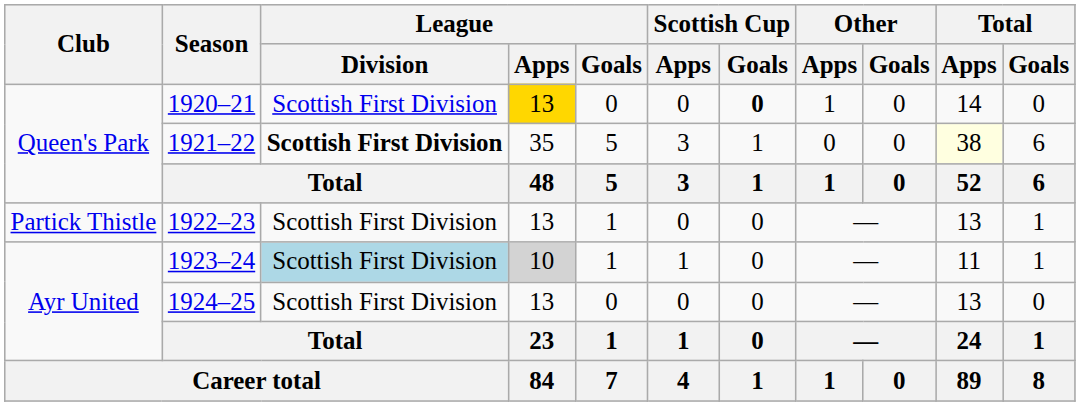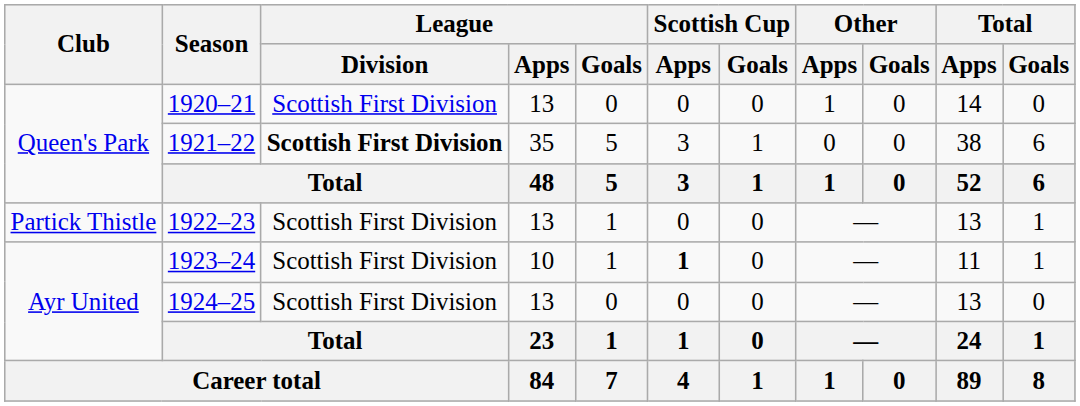1920–21 | League / Apps: gold background -> no background
1920–21 | Scottish Cup / Goals: bold -> normal
1921–22 | Total / Apps: lightyellow background -> no background
1923–24 | League / Division: lightblue background -> no background
1923–24 | League / Apps: lightgrey background -> no background
1923–24 | Scottish Cup / Apps: normal -> bold
